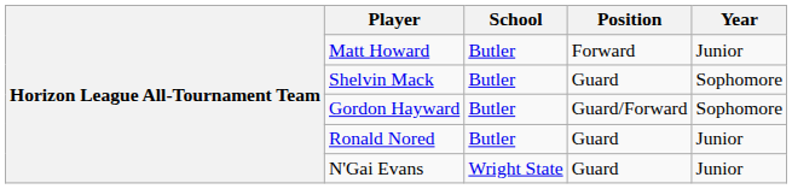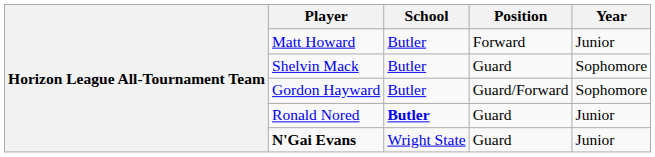row 5 | School: normal -> bold
row 6 | Player: normal -> bold
